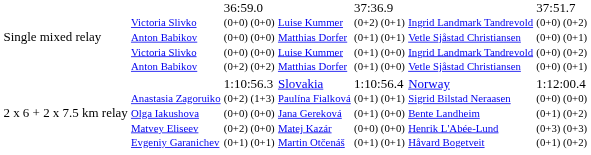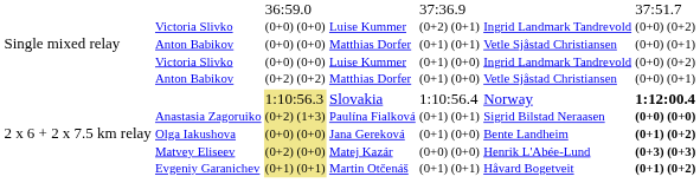2 x 6 + 2 x 7.5 km relay | column 3: no background -> khaki background
2 x 6 + 2 x 7.5 km relay | column 7: normal -> bold
